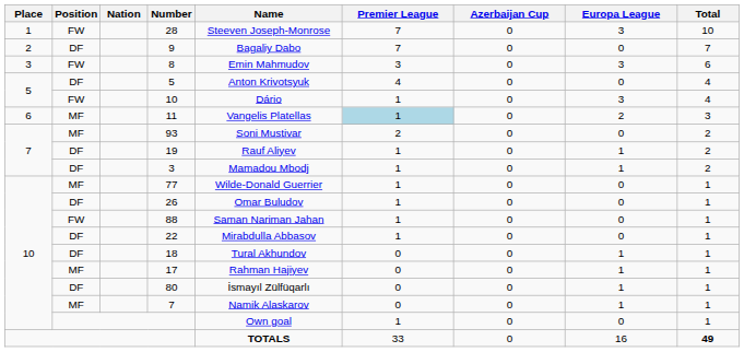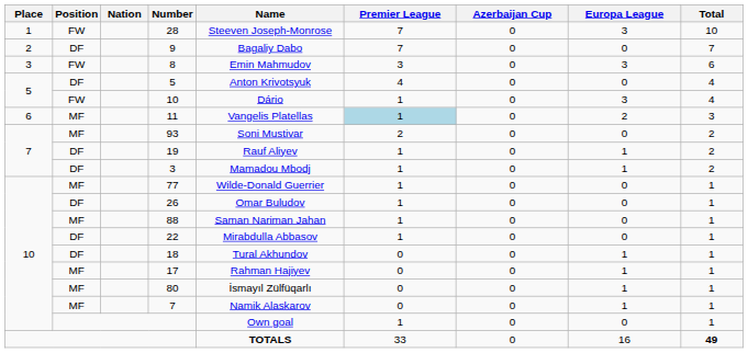88 | Position: FW -> MF
80 | Position: DF -> MF
